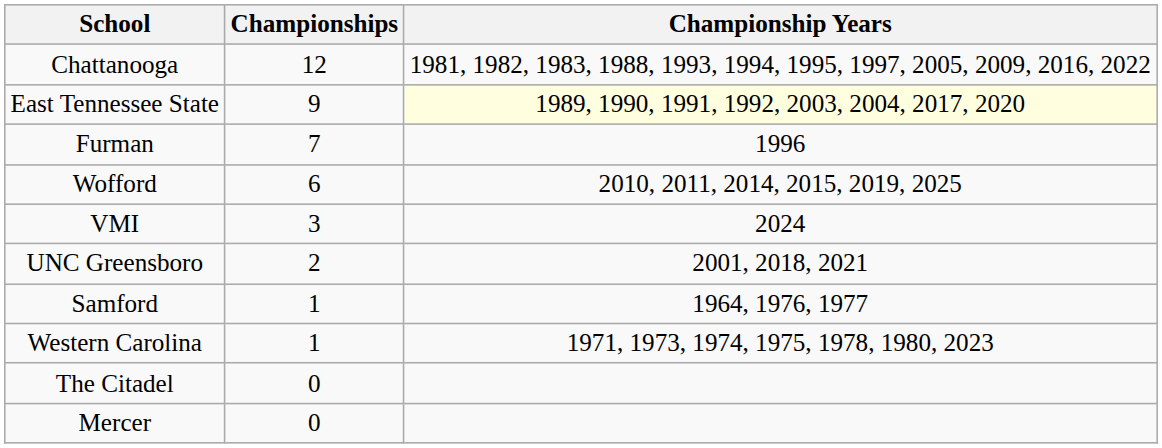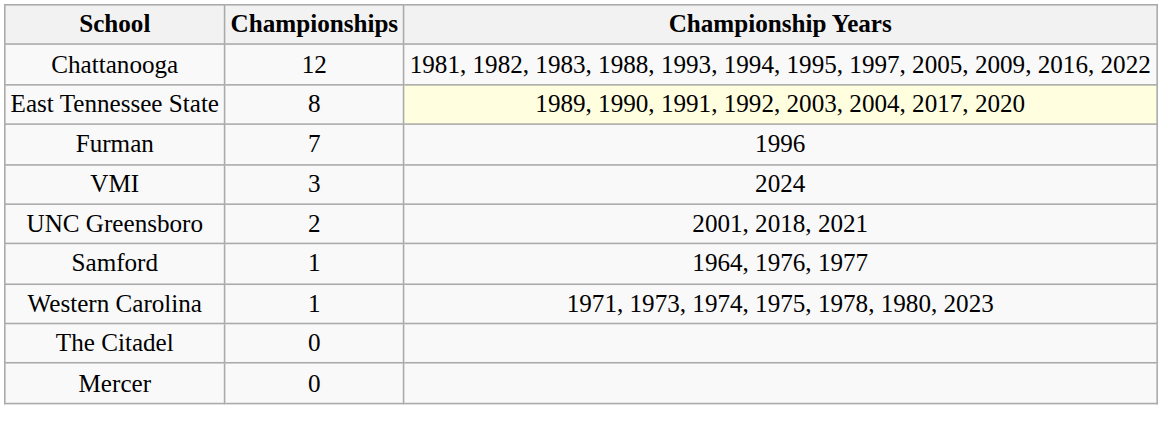East Tennessee State | Championships: 9 -> 8
- row: Wofford | 6 | 2010, 2011, 2014, 2015, 2019, 2025
